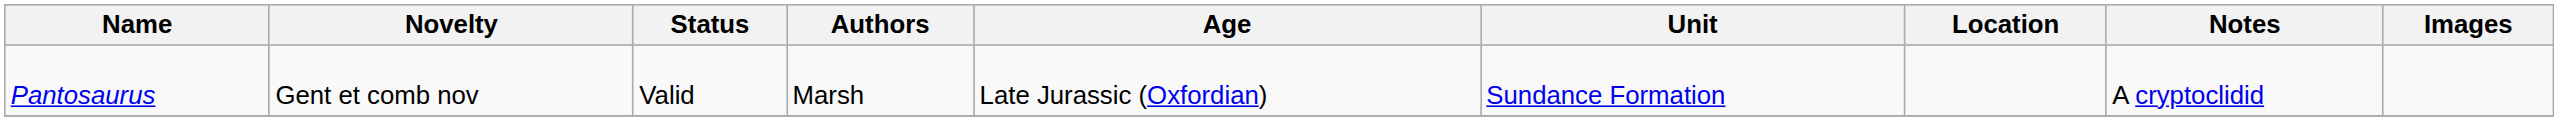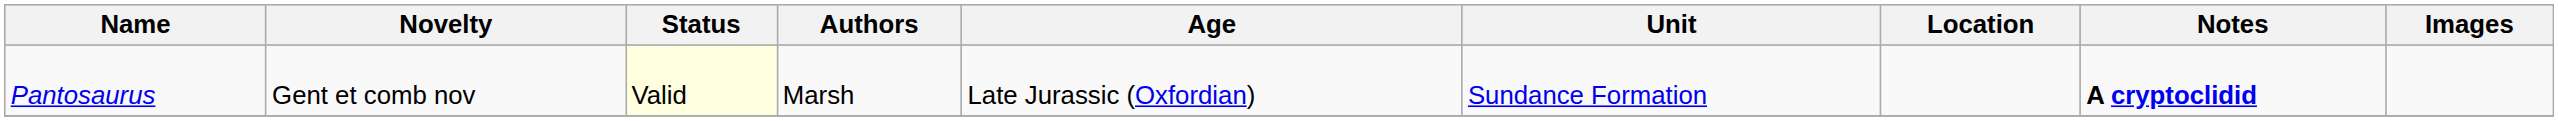Pantosaurus | Status: no background -> lightyellow background
Pantosaurus | Notes: normal -> bold
